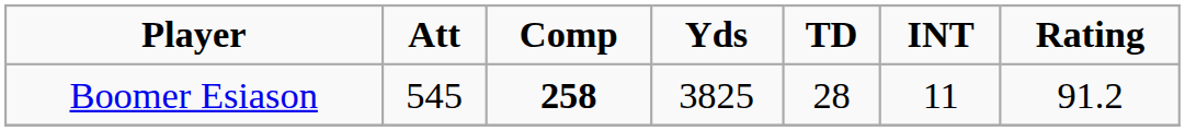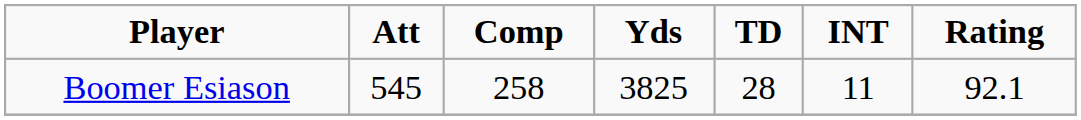Boomer Esiason | Comp: bold -> normal
Boomer Esiason | Rating: 91.2 -> 92.1
